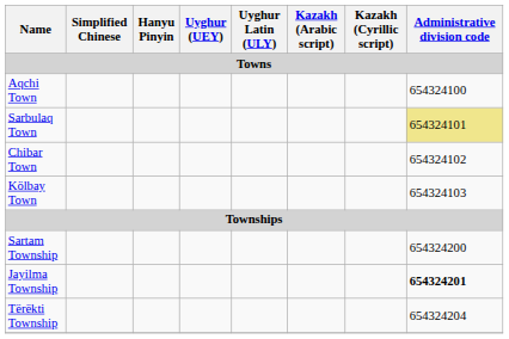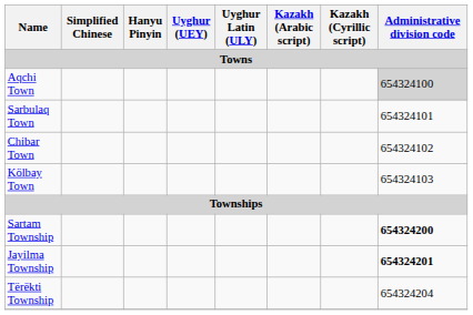Aqchi Town | Administrative division code: no background -> lightgrey background
Sarbulaq Town | Administrative division code: khaki background -> no background
Sartam Township | Administrative division code: normal -> bold
